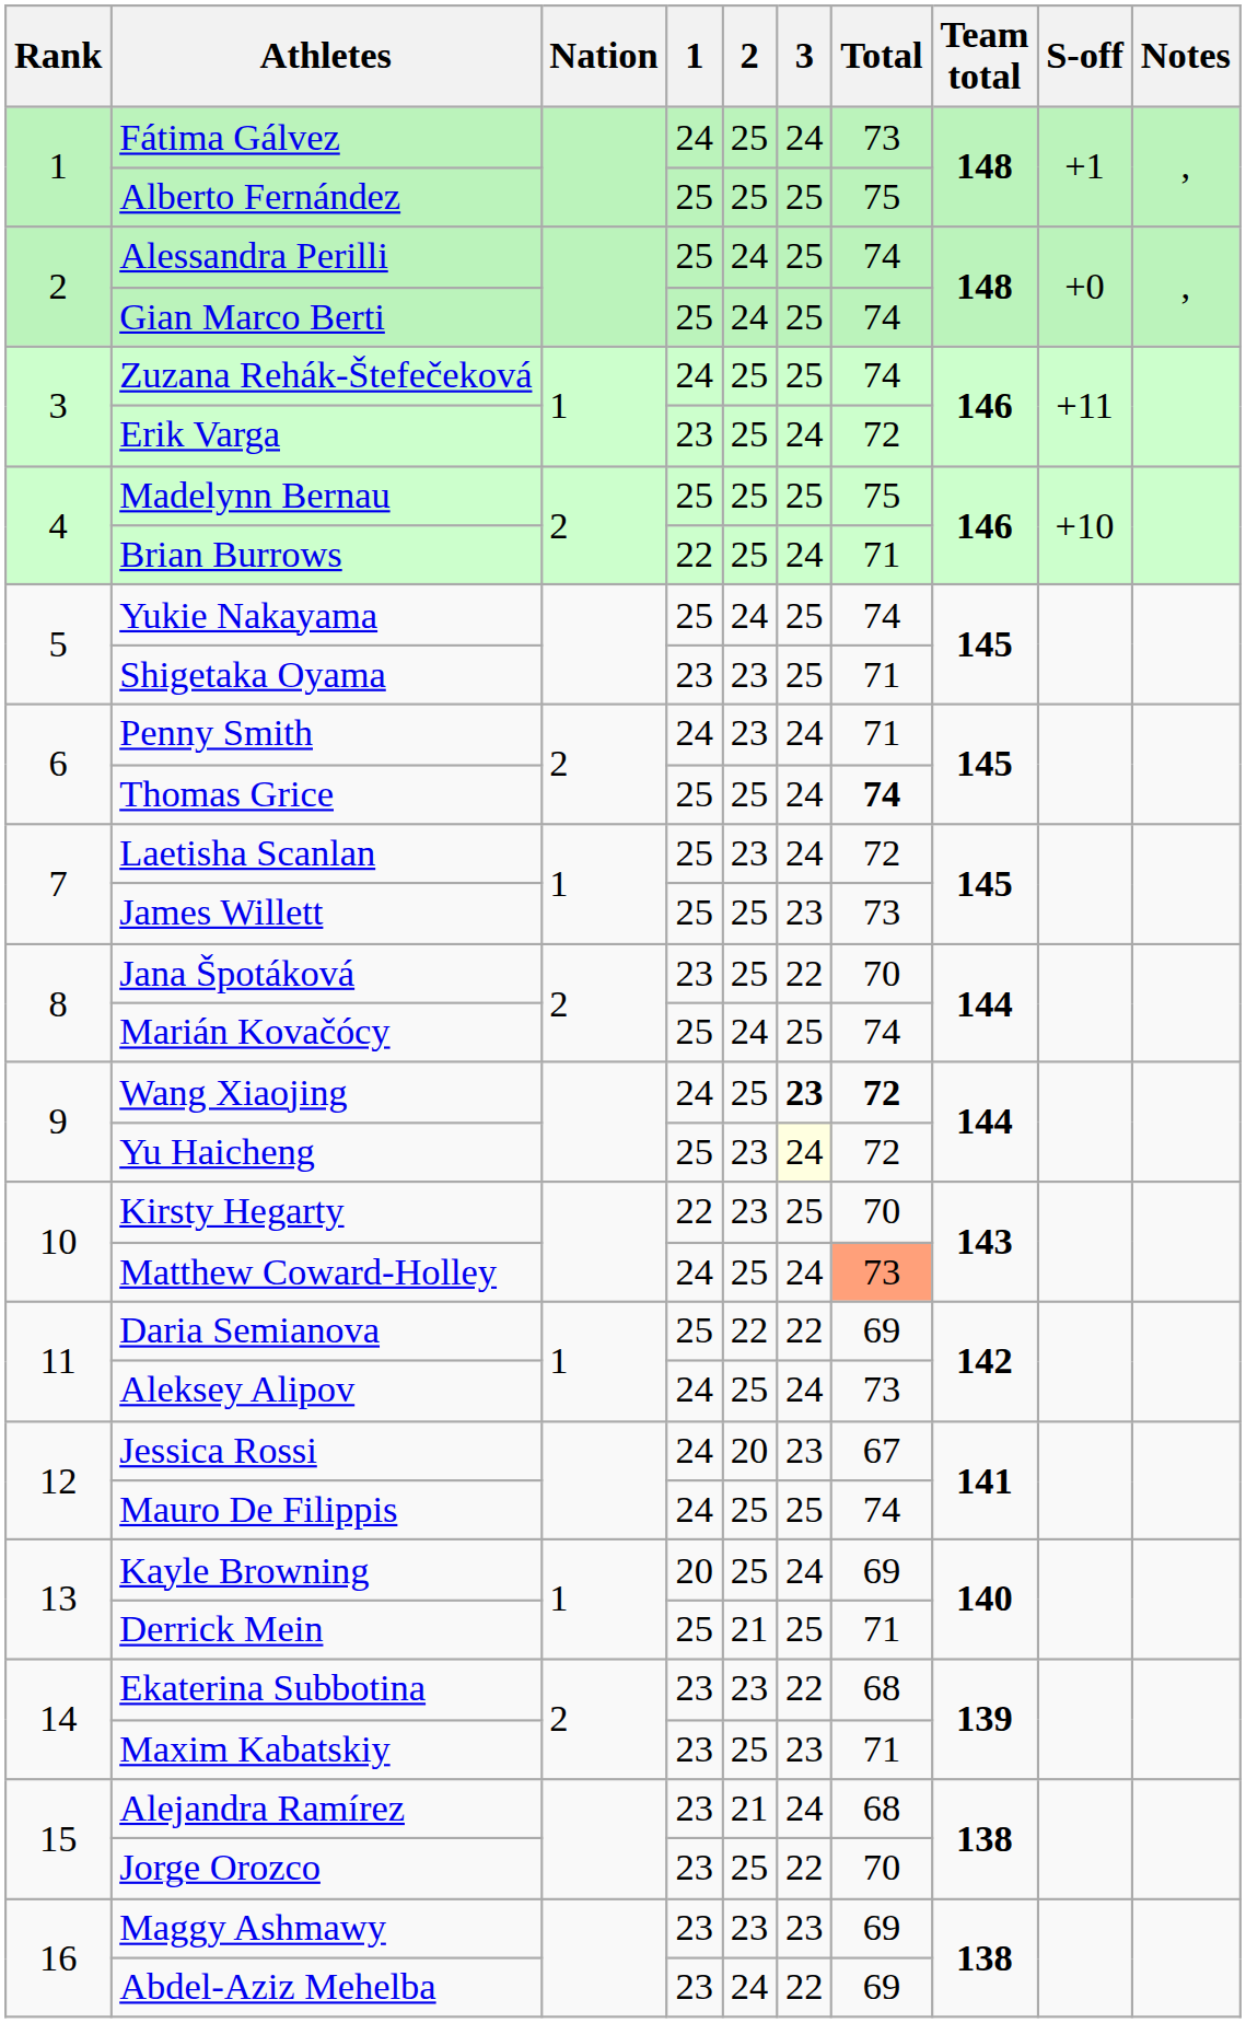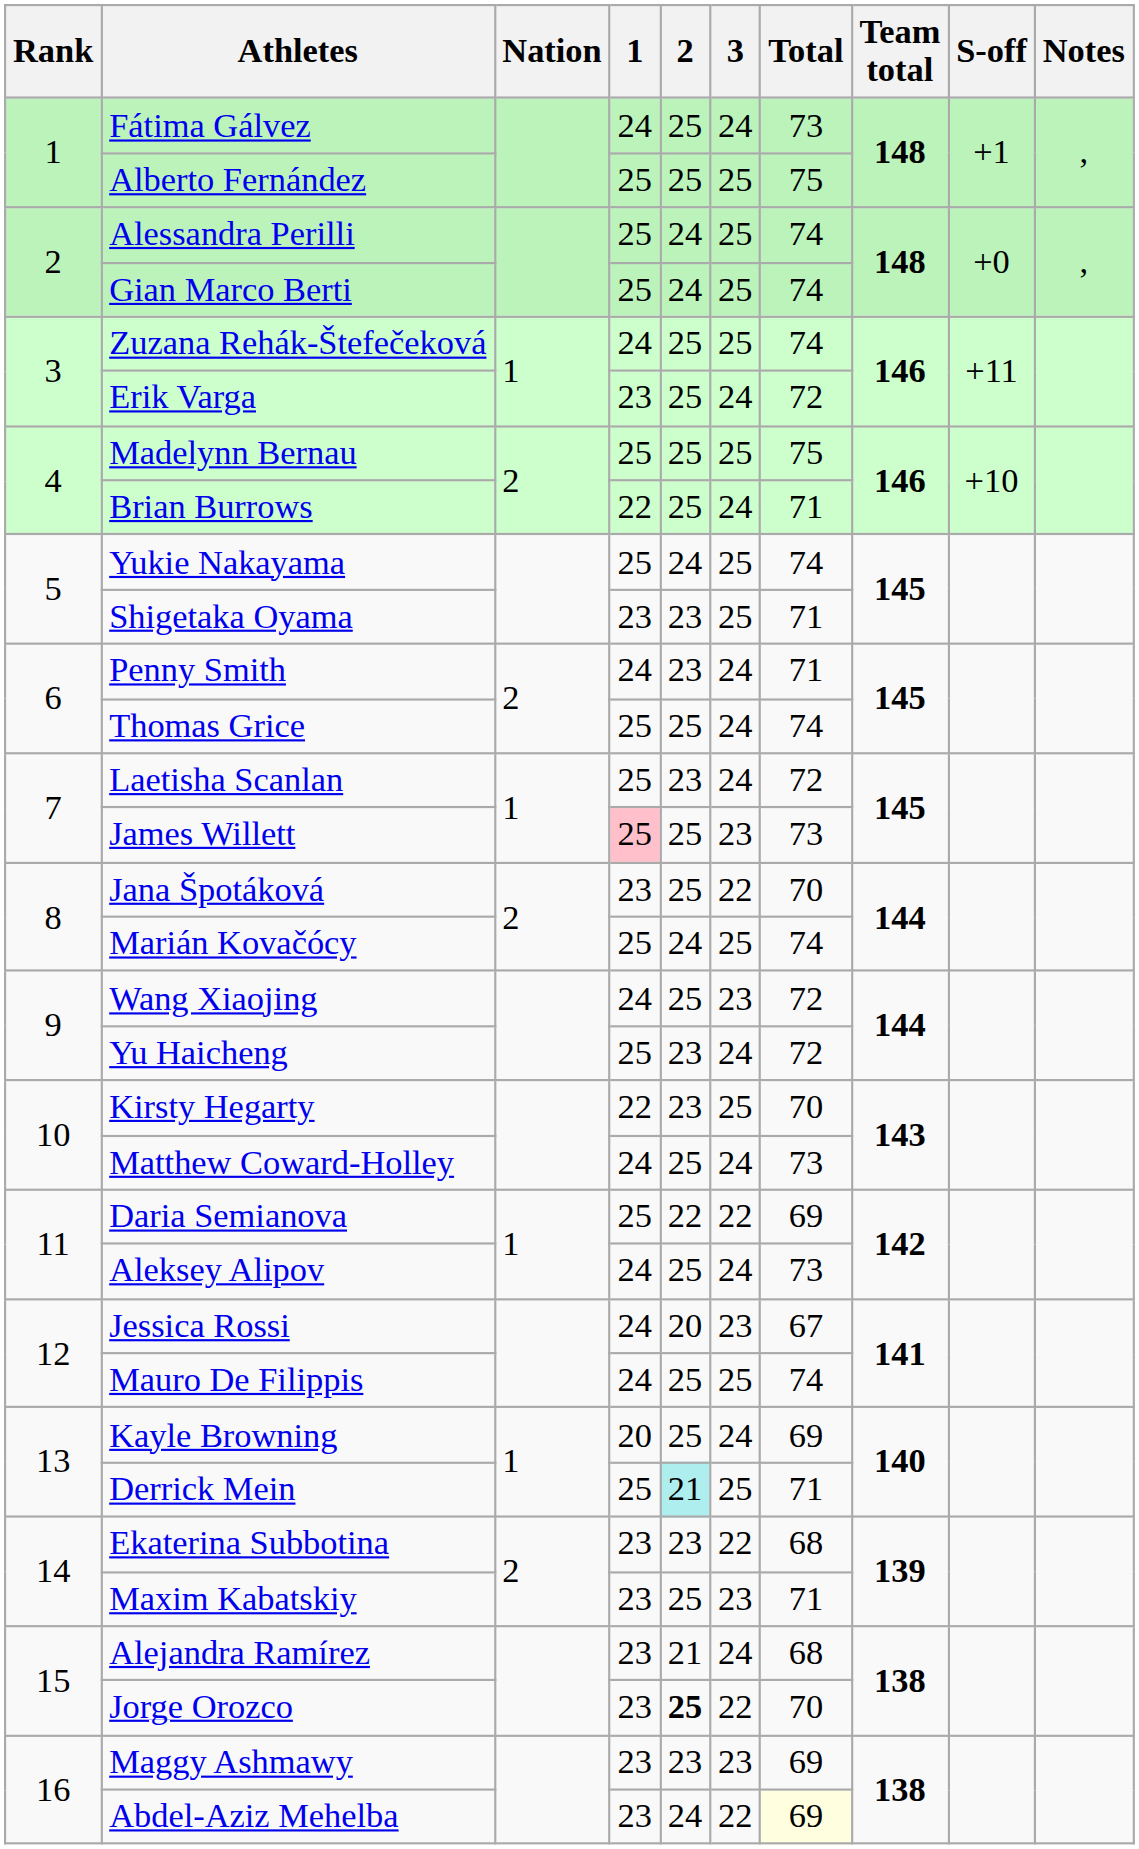Thomas Grice | Total: bold -> normal
James Willett | 1: no background -> pink background
Wang Xiaojing | 3: bold -> normal
Wang Xiaojing | Total: bold -> normal
Yu Haicheng | 3: lightyellow background -> no background
Matthew Coward-Holley | Total: lightsalmon background -> no background
Derrick Mein | 2: no background -> paleturquoise background
Jorge Orozco | 2: normal -> bold
Abdel-Aziz Mehelba | Total: no background -> lightyellow background
